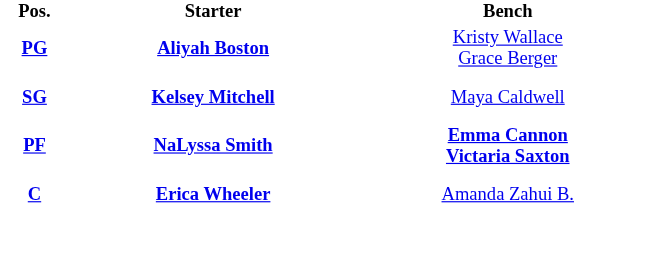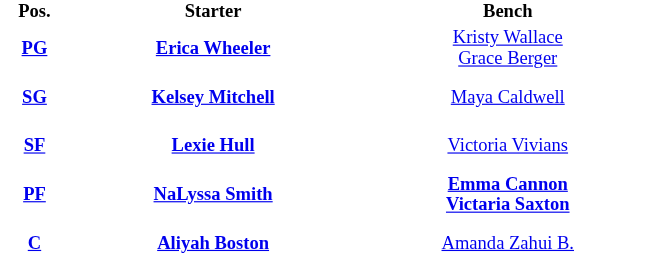PG | Starter: Aliyah Boston -> Erica Wheeler
+ row: SF | Lexie Hull | Victoria Vivians
C | Starter: Erica Wheeler -> Aliyah Boston
